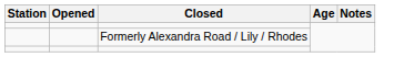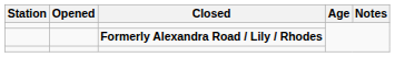Formerly Alexandra Road / Lily / Rhodes | Closed: normal -> bold
